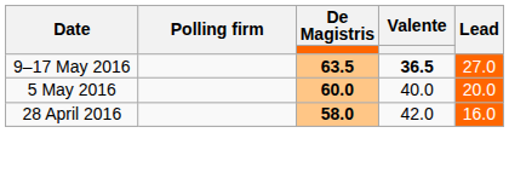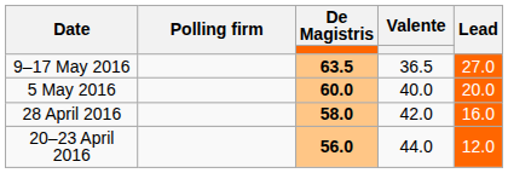9–17 May 2016 | Valente: bold -> normal
+ row: 20–23 April 2016 | 56.0 | 44.0 | 12.0
